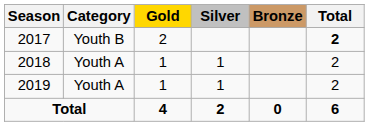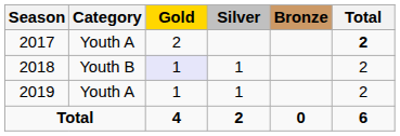2017 | Category: Youth B -> Youth A
2018 | Category: Youth A -> Youth B
2018 | Gold: no background -> lavender background
